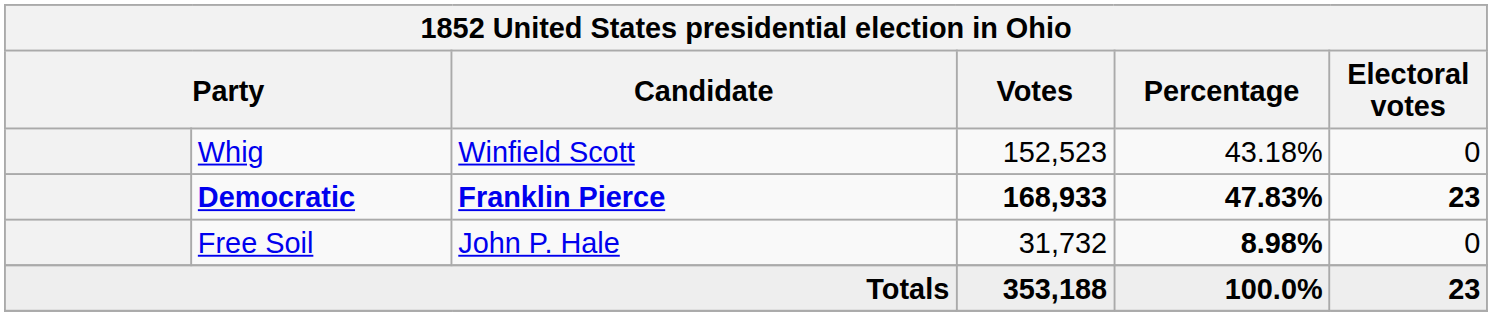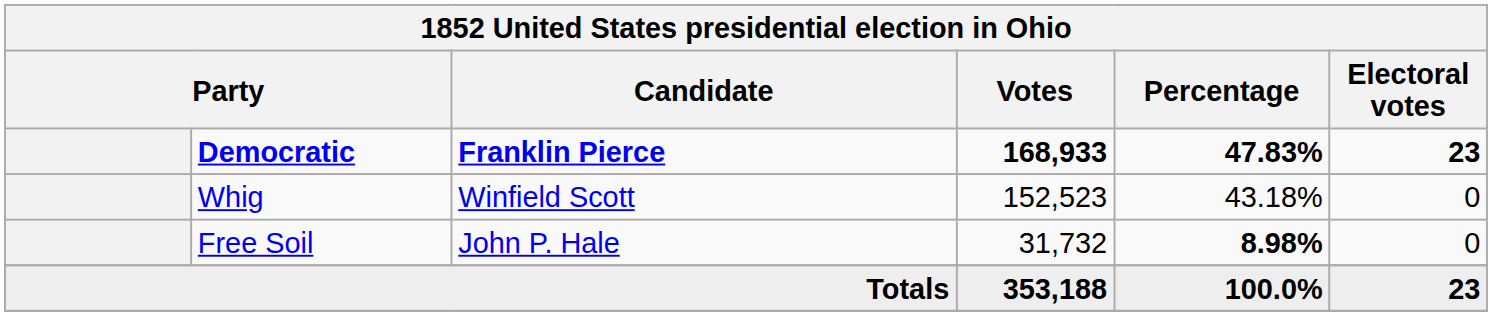rows swapped: Democratic <-> Whig
